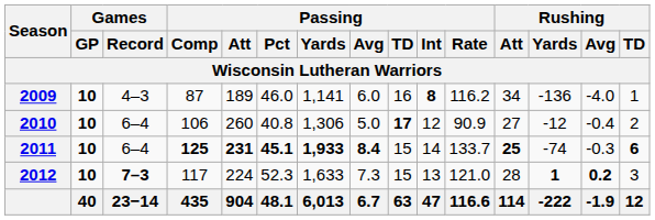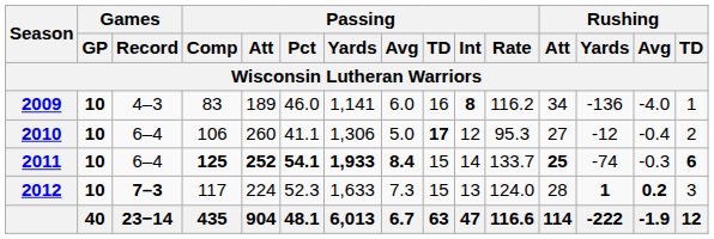2009 | Passing / Comp: 87 -> 83
2010 | Passing / Pct: 40.8 -> 41.1
2010 | Passing / Rate: 90.9 -> 95.3
2011 | Passing / Att: 231 -> 252
2011 | Passing / Pct: 45.1 -> 54.1
2012 | Passing / Rate: 121.0 -> 124.0
